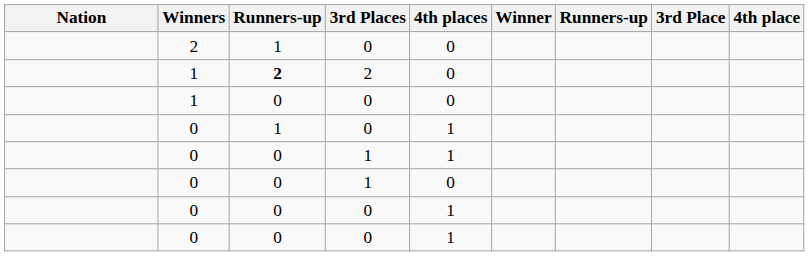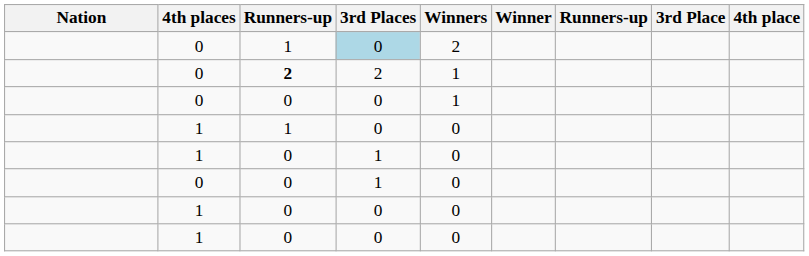columns swapped: Winners <-> 4th places
row 2 | 3rd Places: no background -> lightblue background
